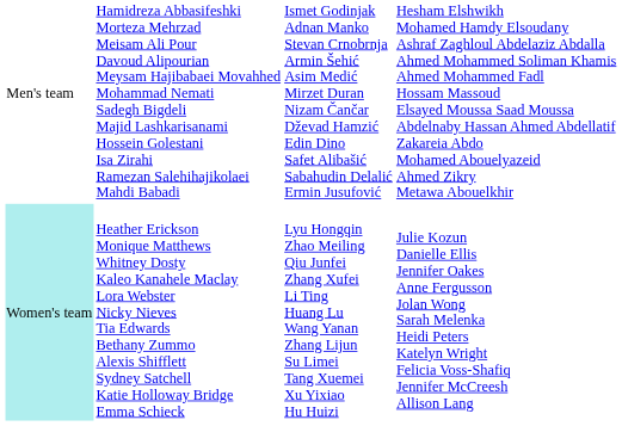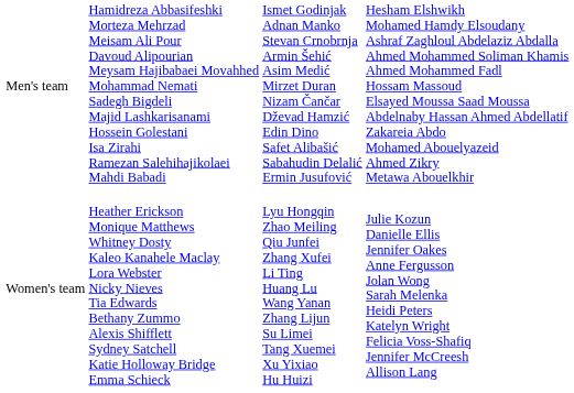Women's team | column 1: paleturquoise background -> no background
